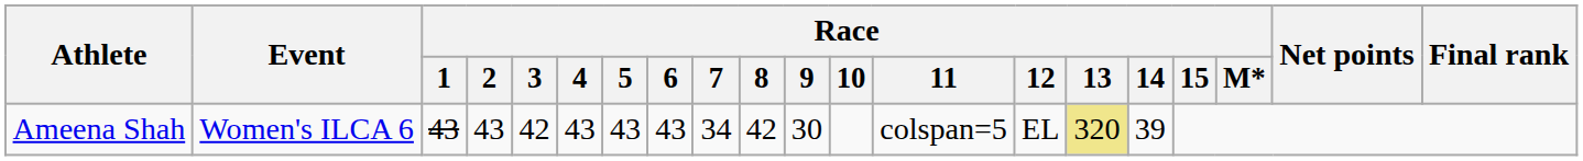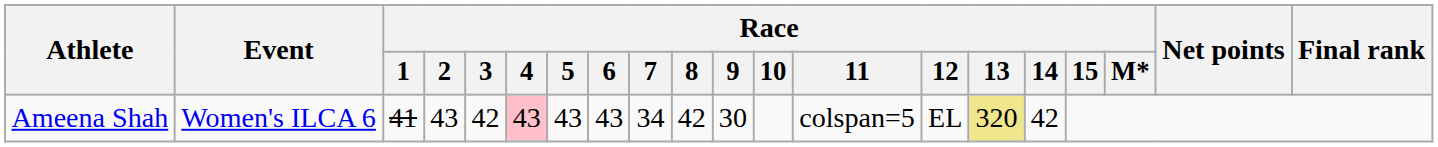Ameena Shah | Race / 1: 43 -> 41
Ameena Shah | Race / 4: no background -> pink background
Ameena Shah | Race / 14: 39 -> 42
